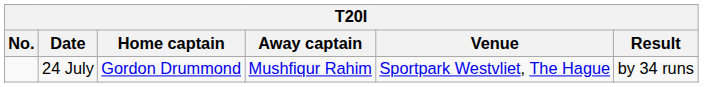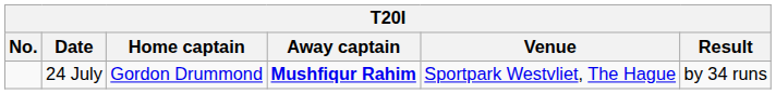24 July | Away captain: normal -> bold
